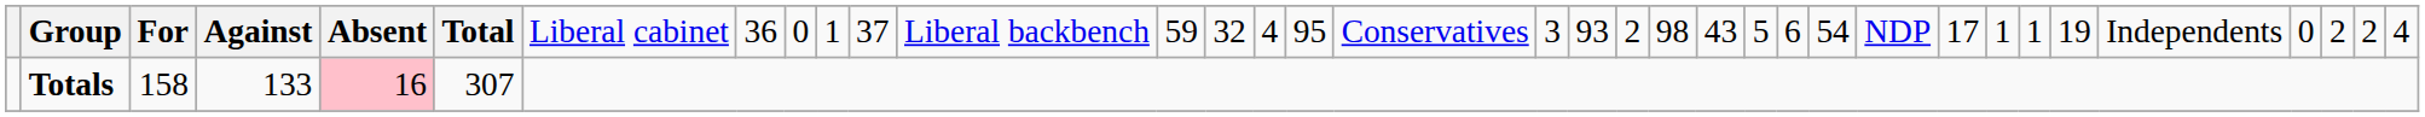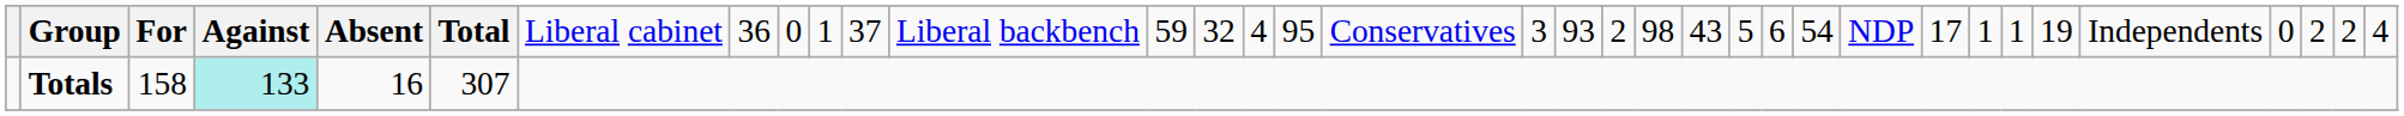row 2 | column 4: no background -> paleturquoise background
row 2 | column 5: pink background -> no background
